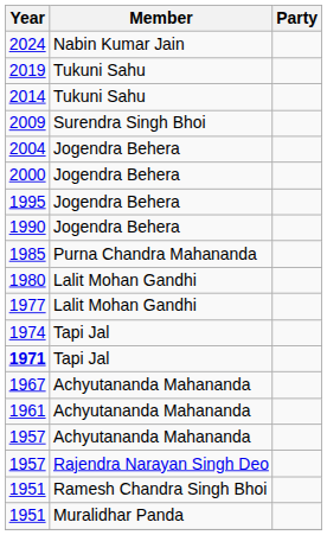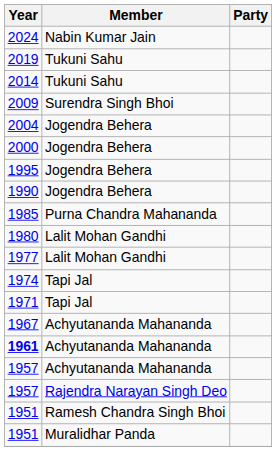1971 | Year: bold -> normal
1961 | Year: normal -> bold
